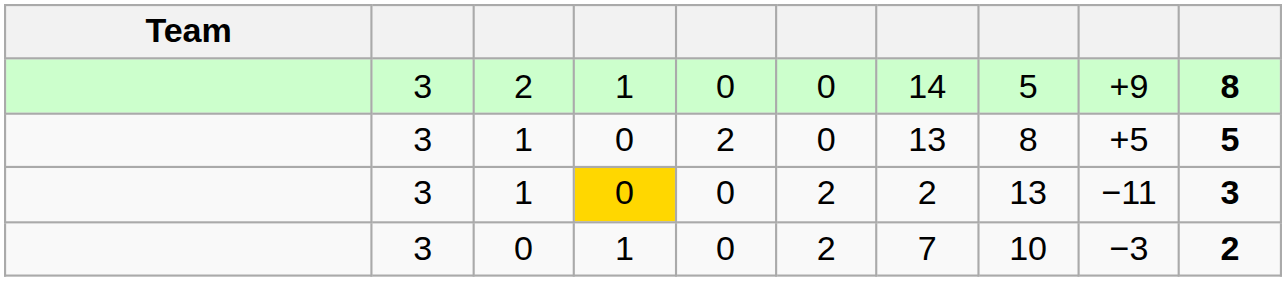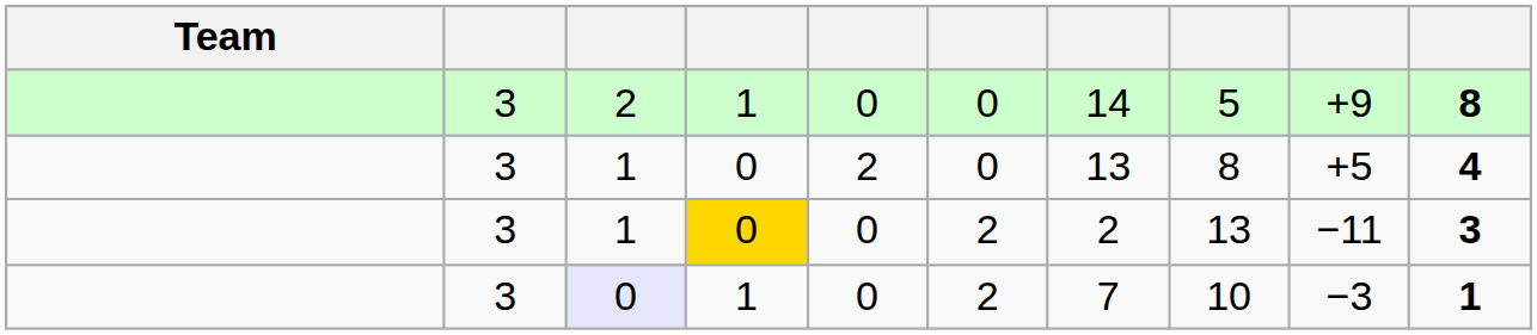row 3 | column 10: 5 -> 4
row 5 | column 3: no background -> lavender background
row 5 | column 10: 2 -> 1
